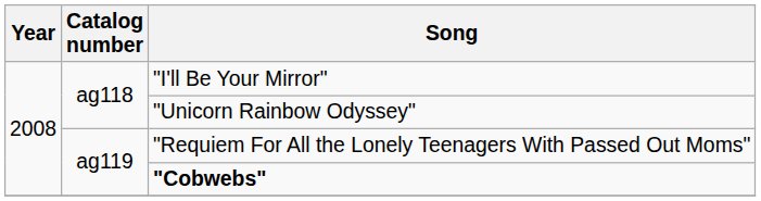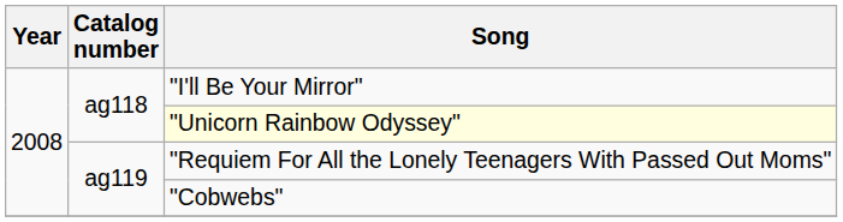"Unicorn Rainbow Odyssey" | Song: no background -> lightyellow background
"Cobwebs" | Song: bold -> normal
